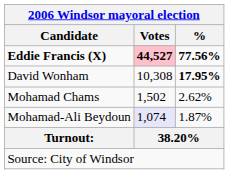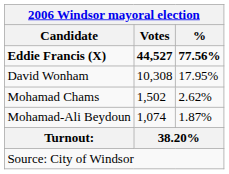Eddie Francis (X) | Votes: pink background -> no background
David Wonham | %: bold -> normal
Mohamad-Ali Beydoun | Votes: lavender background -> no background
